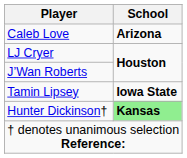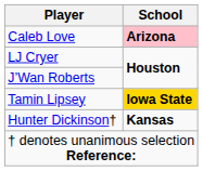Caleb Love | School: no background -> pink background
Tamin Lipsey | School: no background -> gold background
Hunter Dickinson† | School: lightgreen background -> no background
